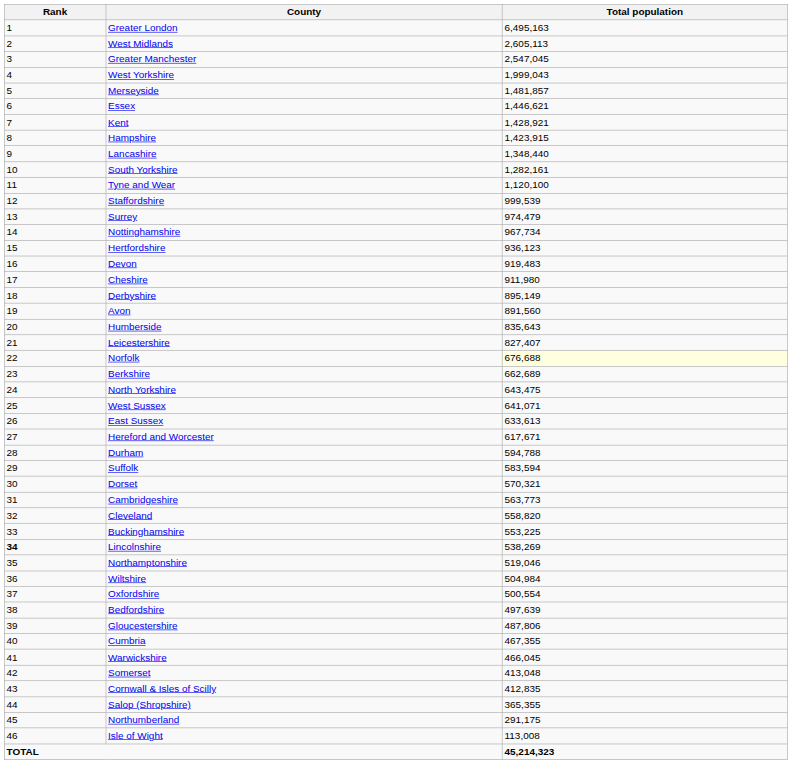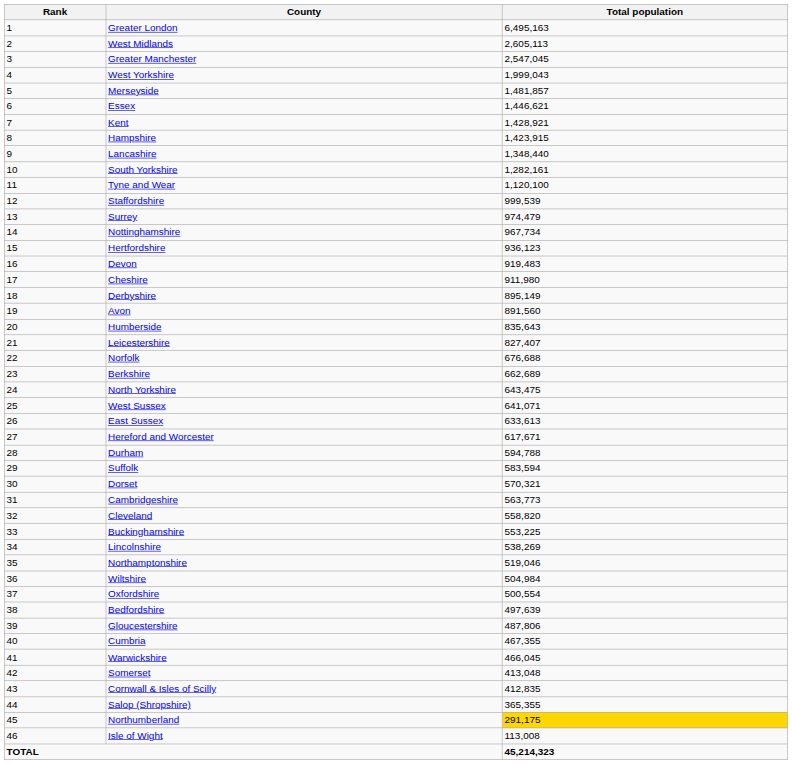Norfolk | Total population: lightyellow background -> no background
Lincolnshire | Rank: bold -> normal
Northumberland | Total population: no background -> gold background
